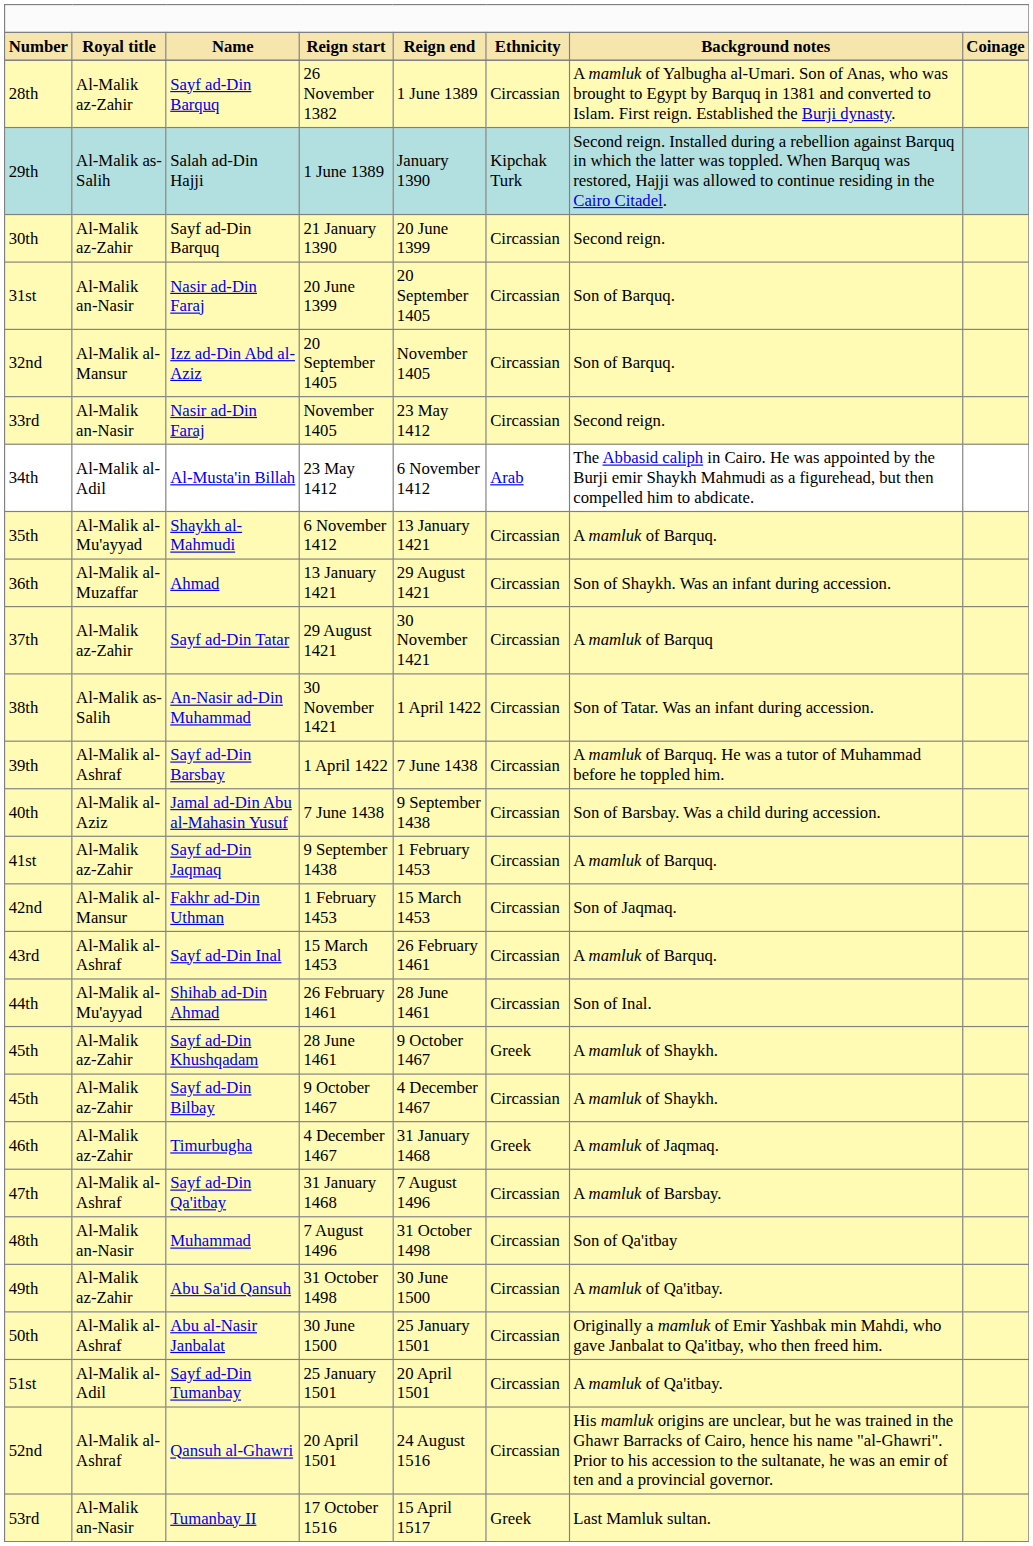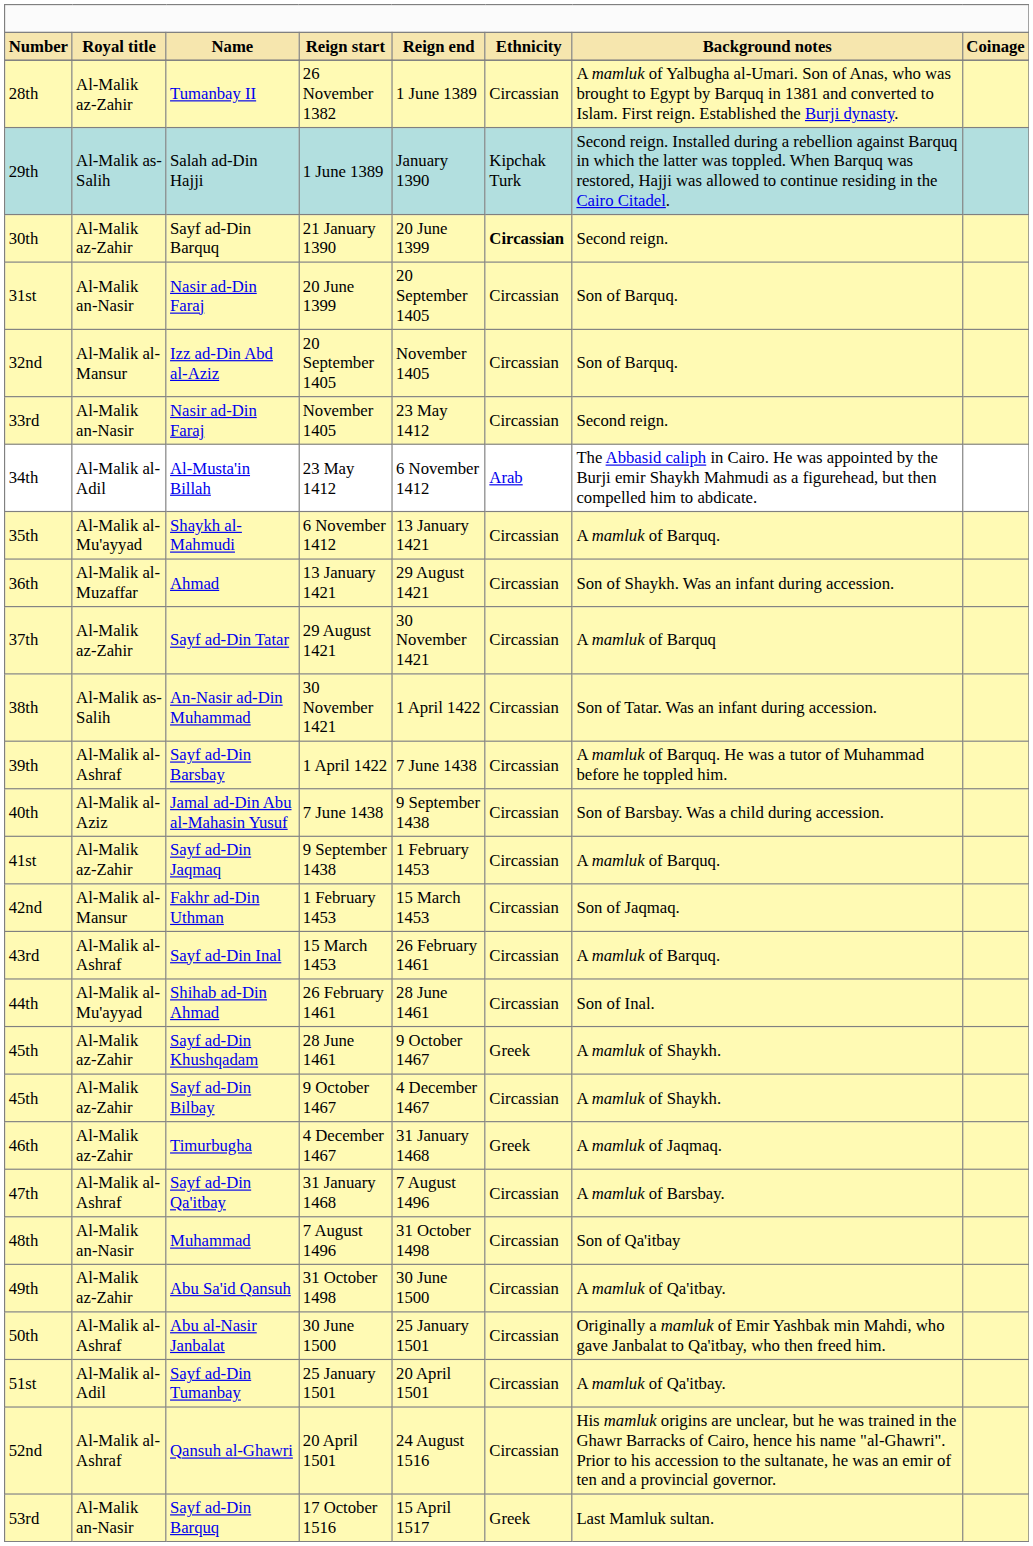26 November 1382 | Name: Sayf ad-Din Barquq -> Tumanbay II
21 January 1390 | Ethnicity: normal -> bold
17 October 1516 | Name: Tumanbay II -> Sayf ad-Din Barquq
